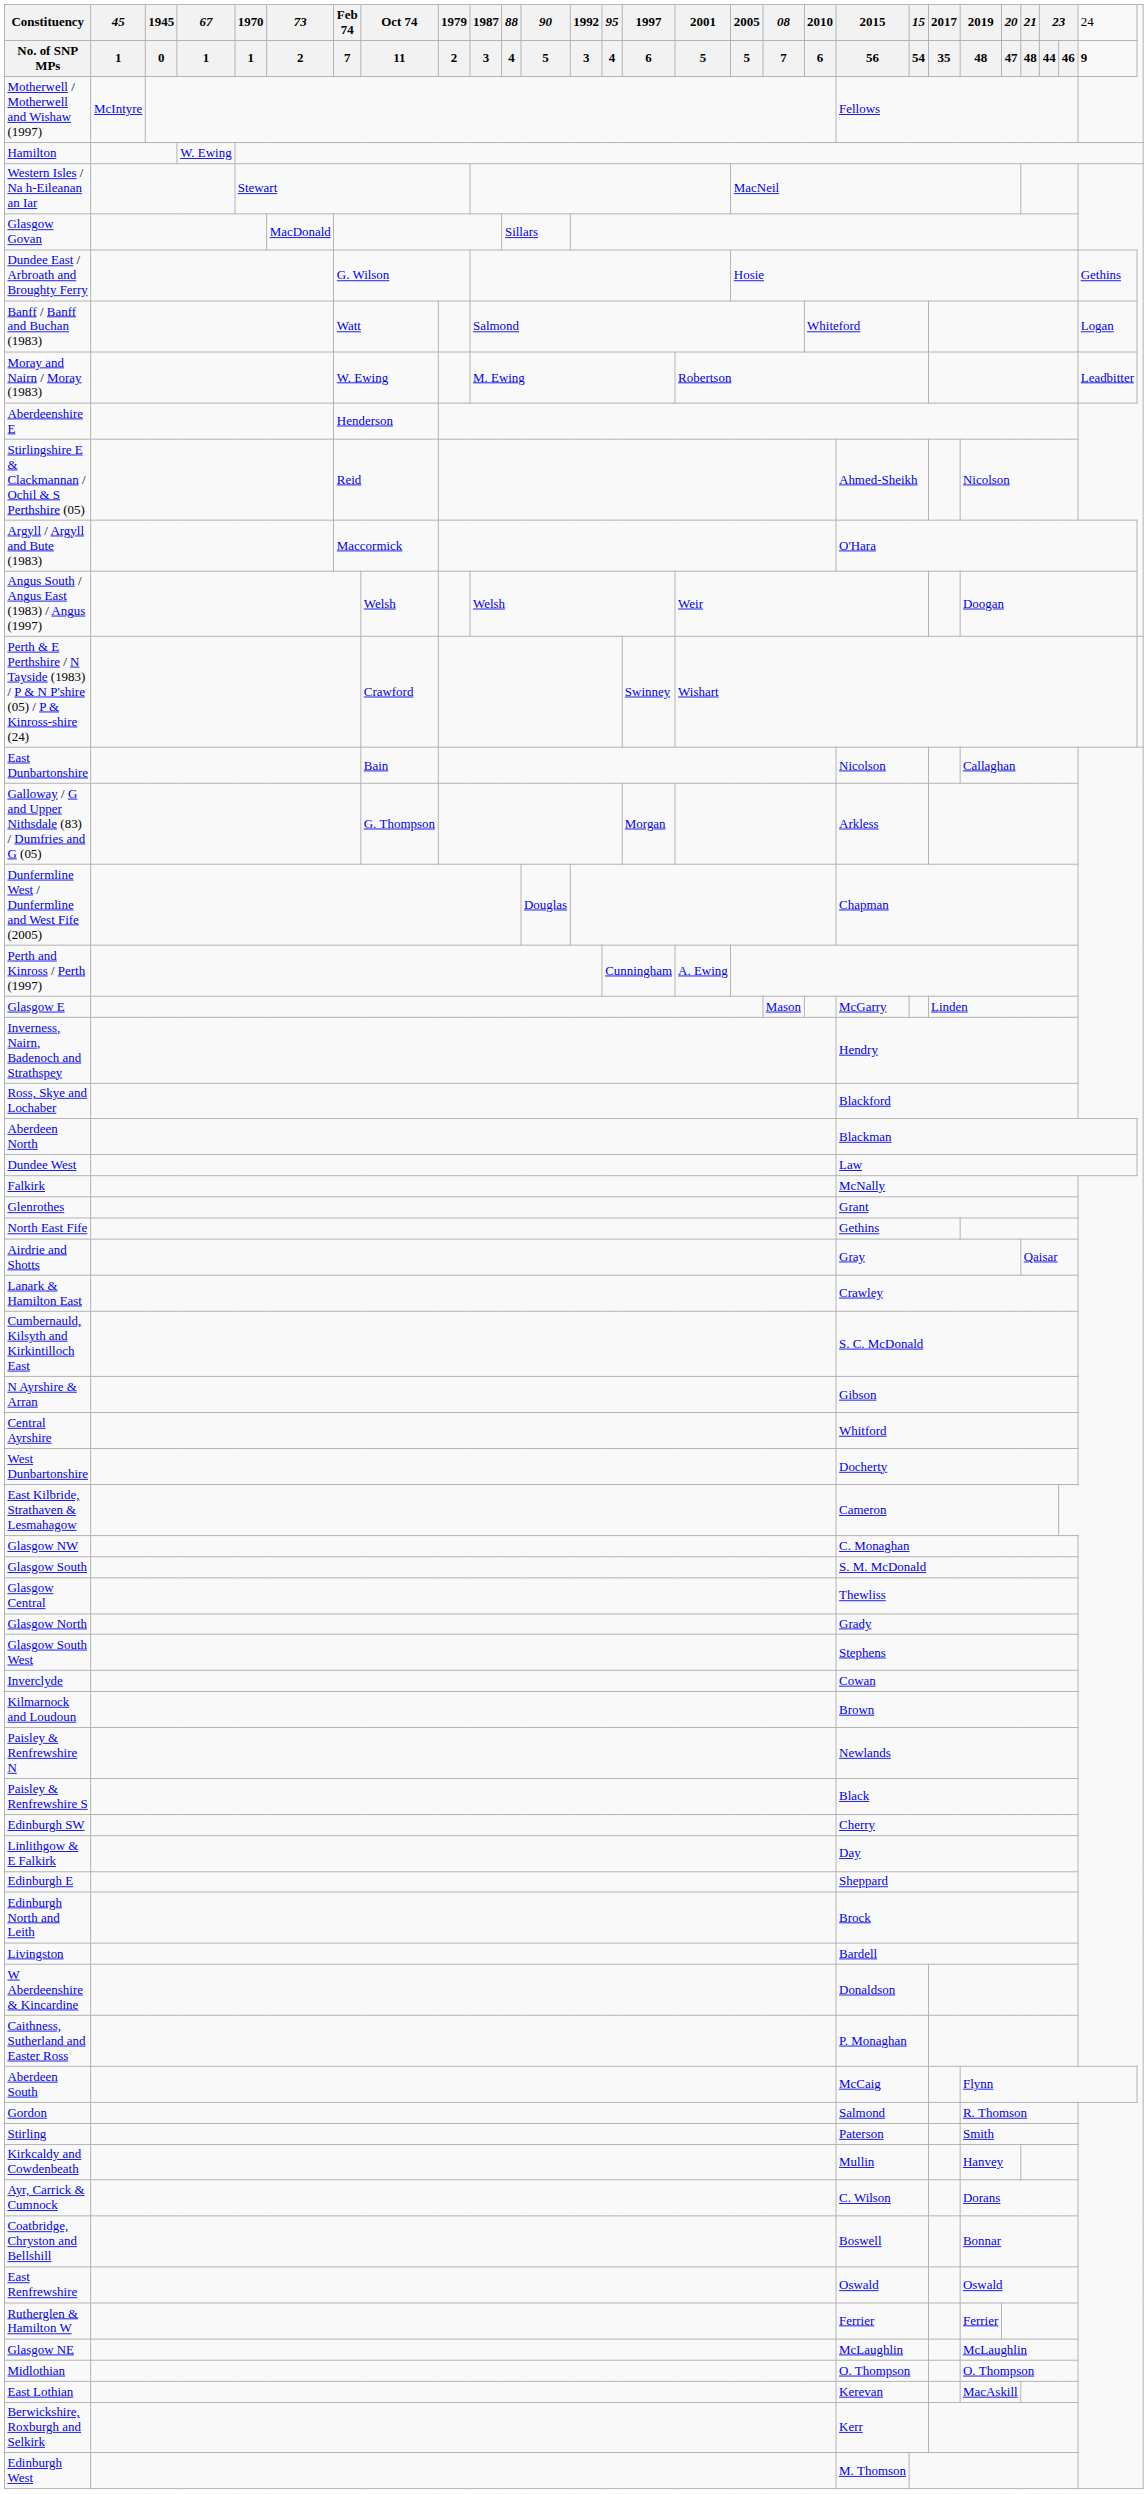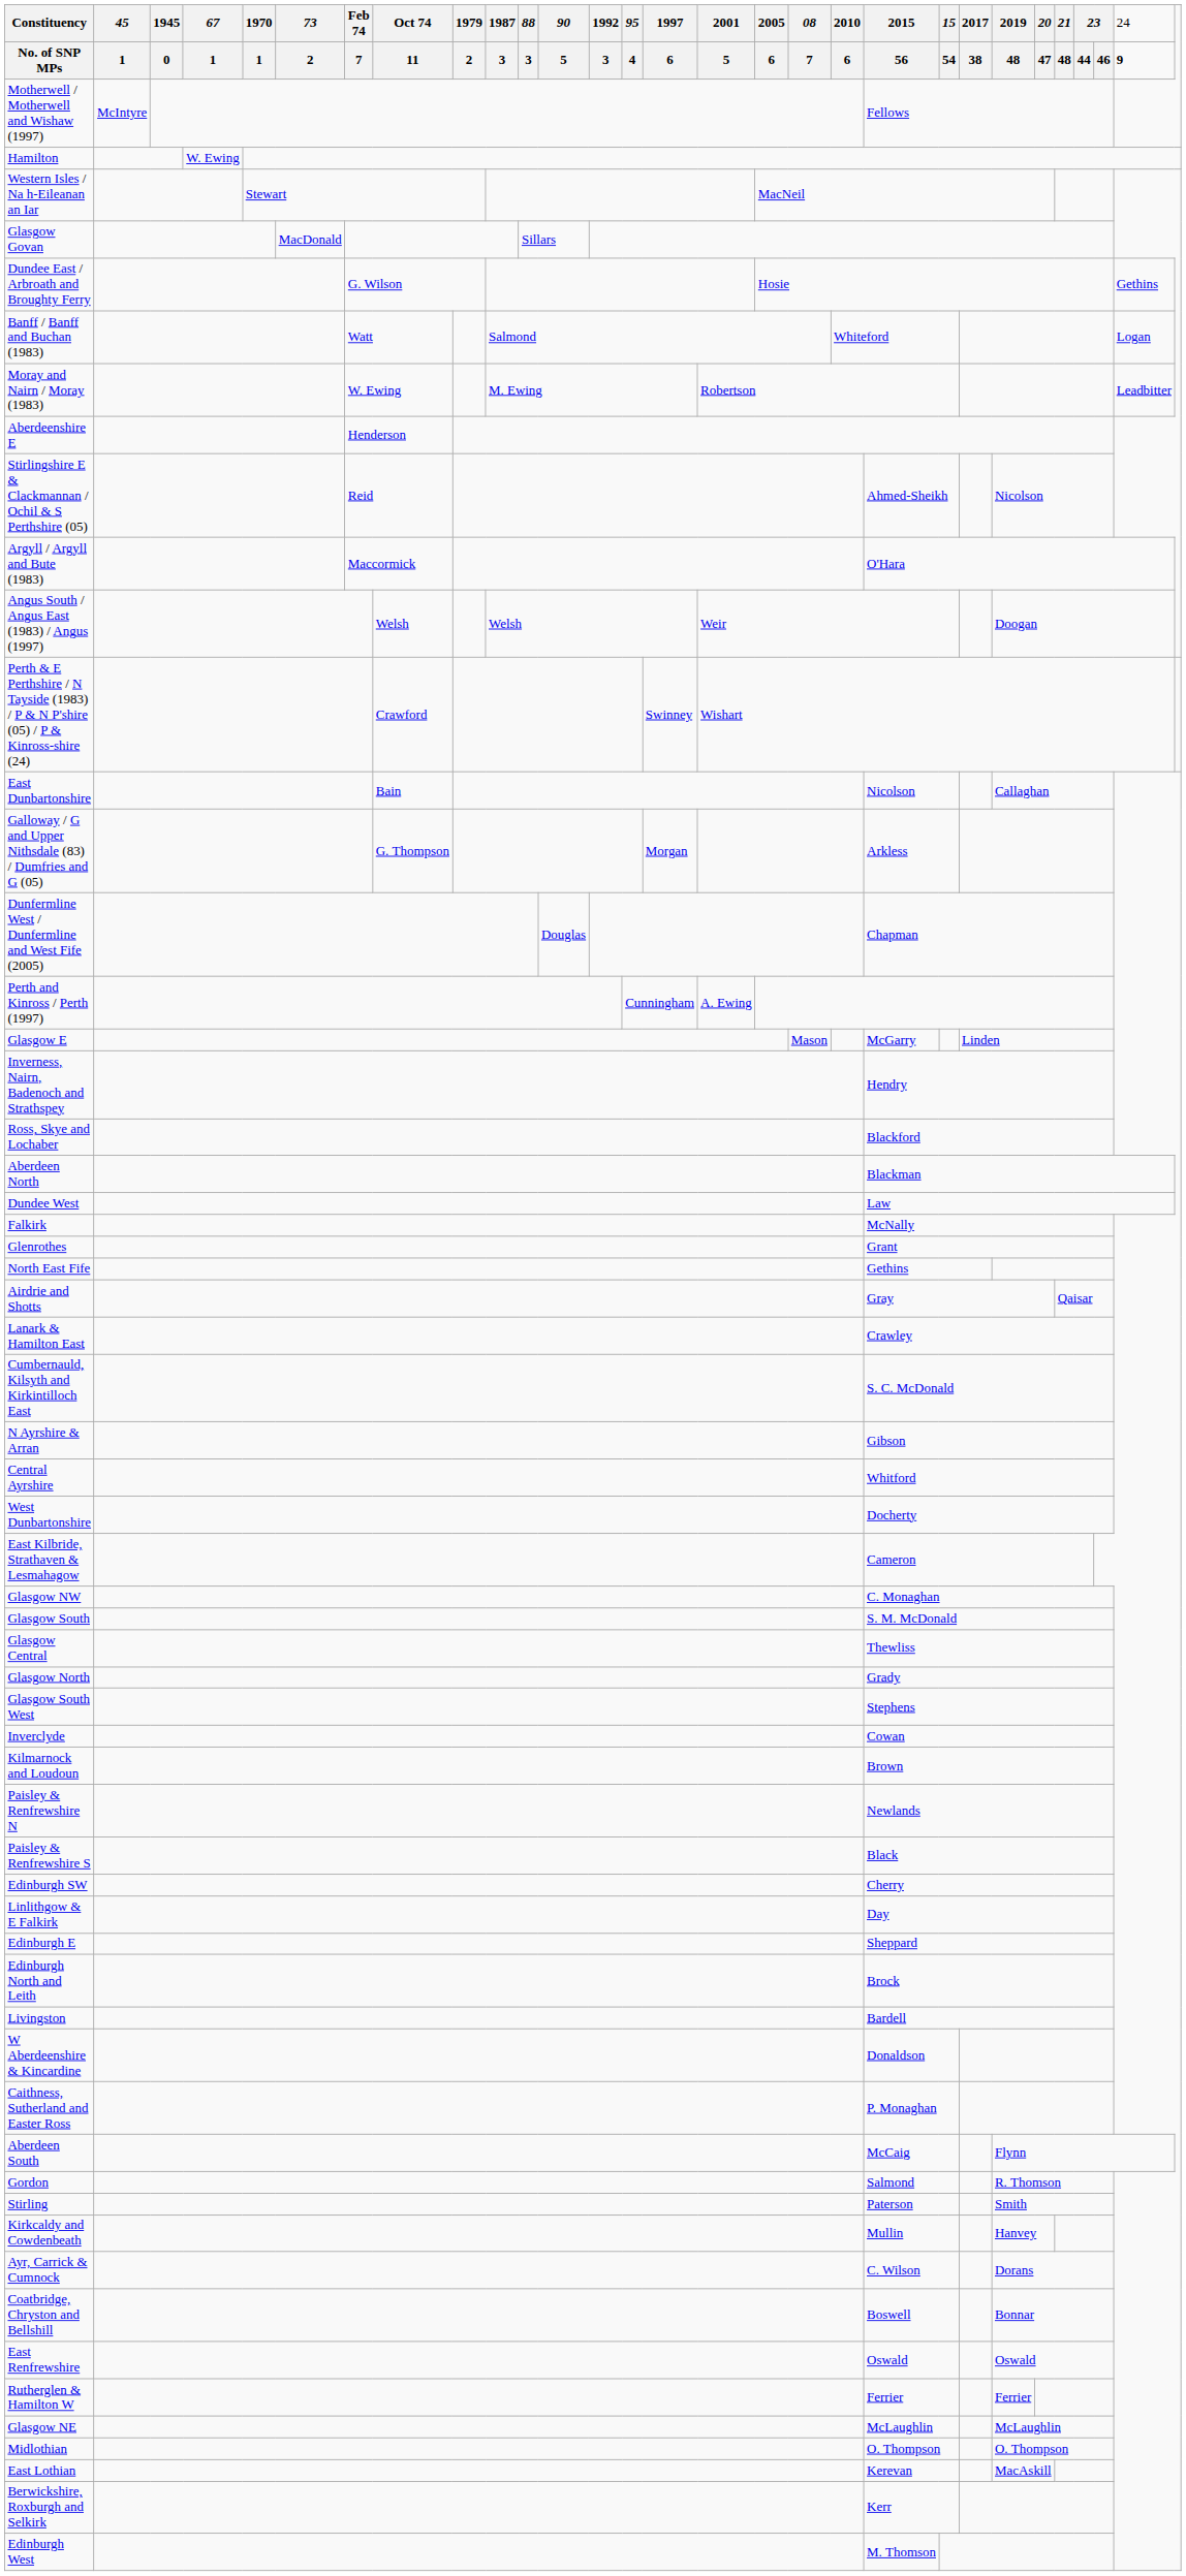No. of SNP MPs | column 11: 4 -> 3
No. of SNP MPs | column 17: 5 -> 6
No. of SNP MPs | column 22: 35 -> 38
